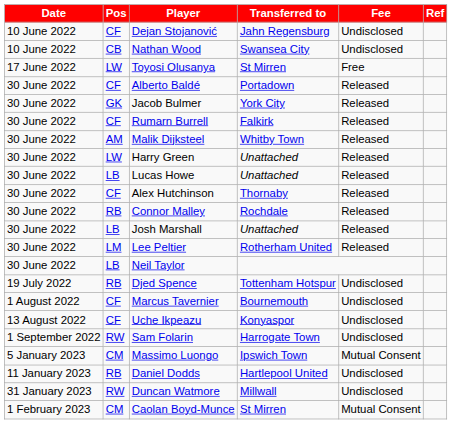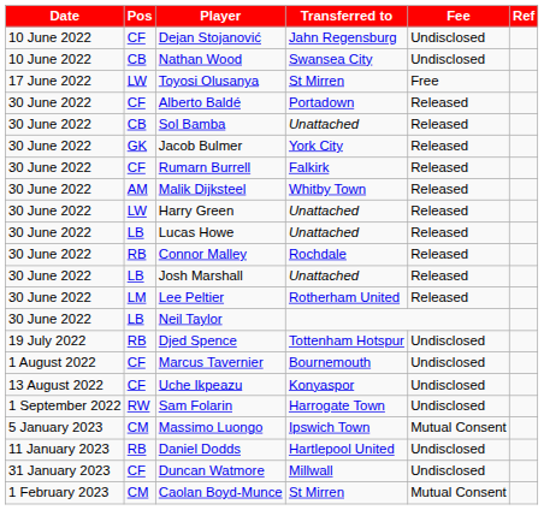+ row: 30 June 2022 | CB | Sol Bamba | Unattached | Released
- row: 30 June 2022 | CF | Alex Hutchinson | Thornaby | Released
Duncan Watmore | Pos: RW -> CF
